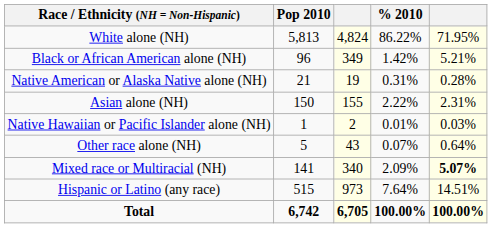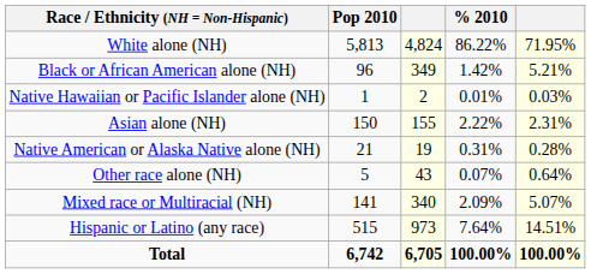rows swapped: Native American or Alaska Native alone (NH) <-> Native Hawaiian or Pacific Islander alone (NH)
Mixed race or Multiracial (NH) | column 5: bold -> normal
